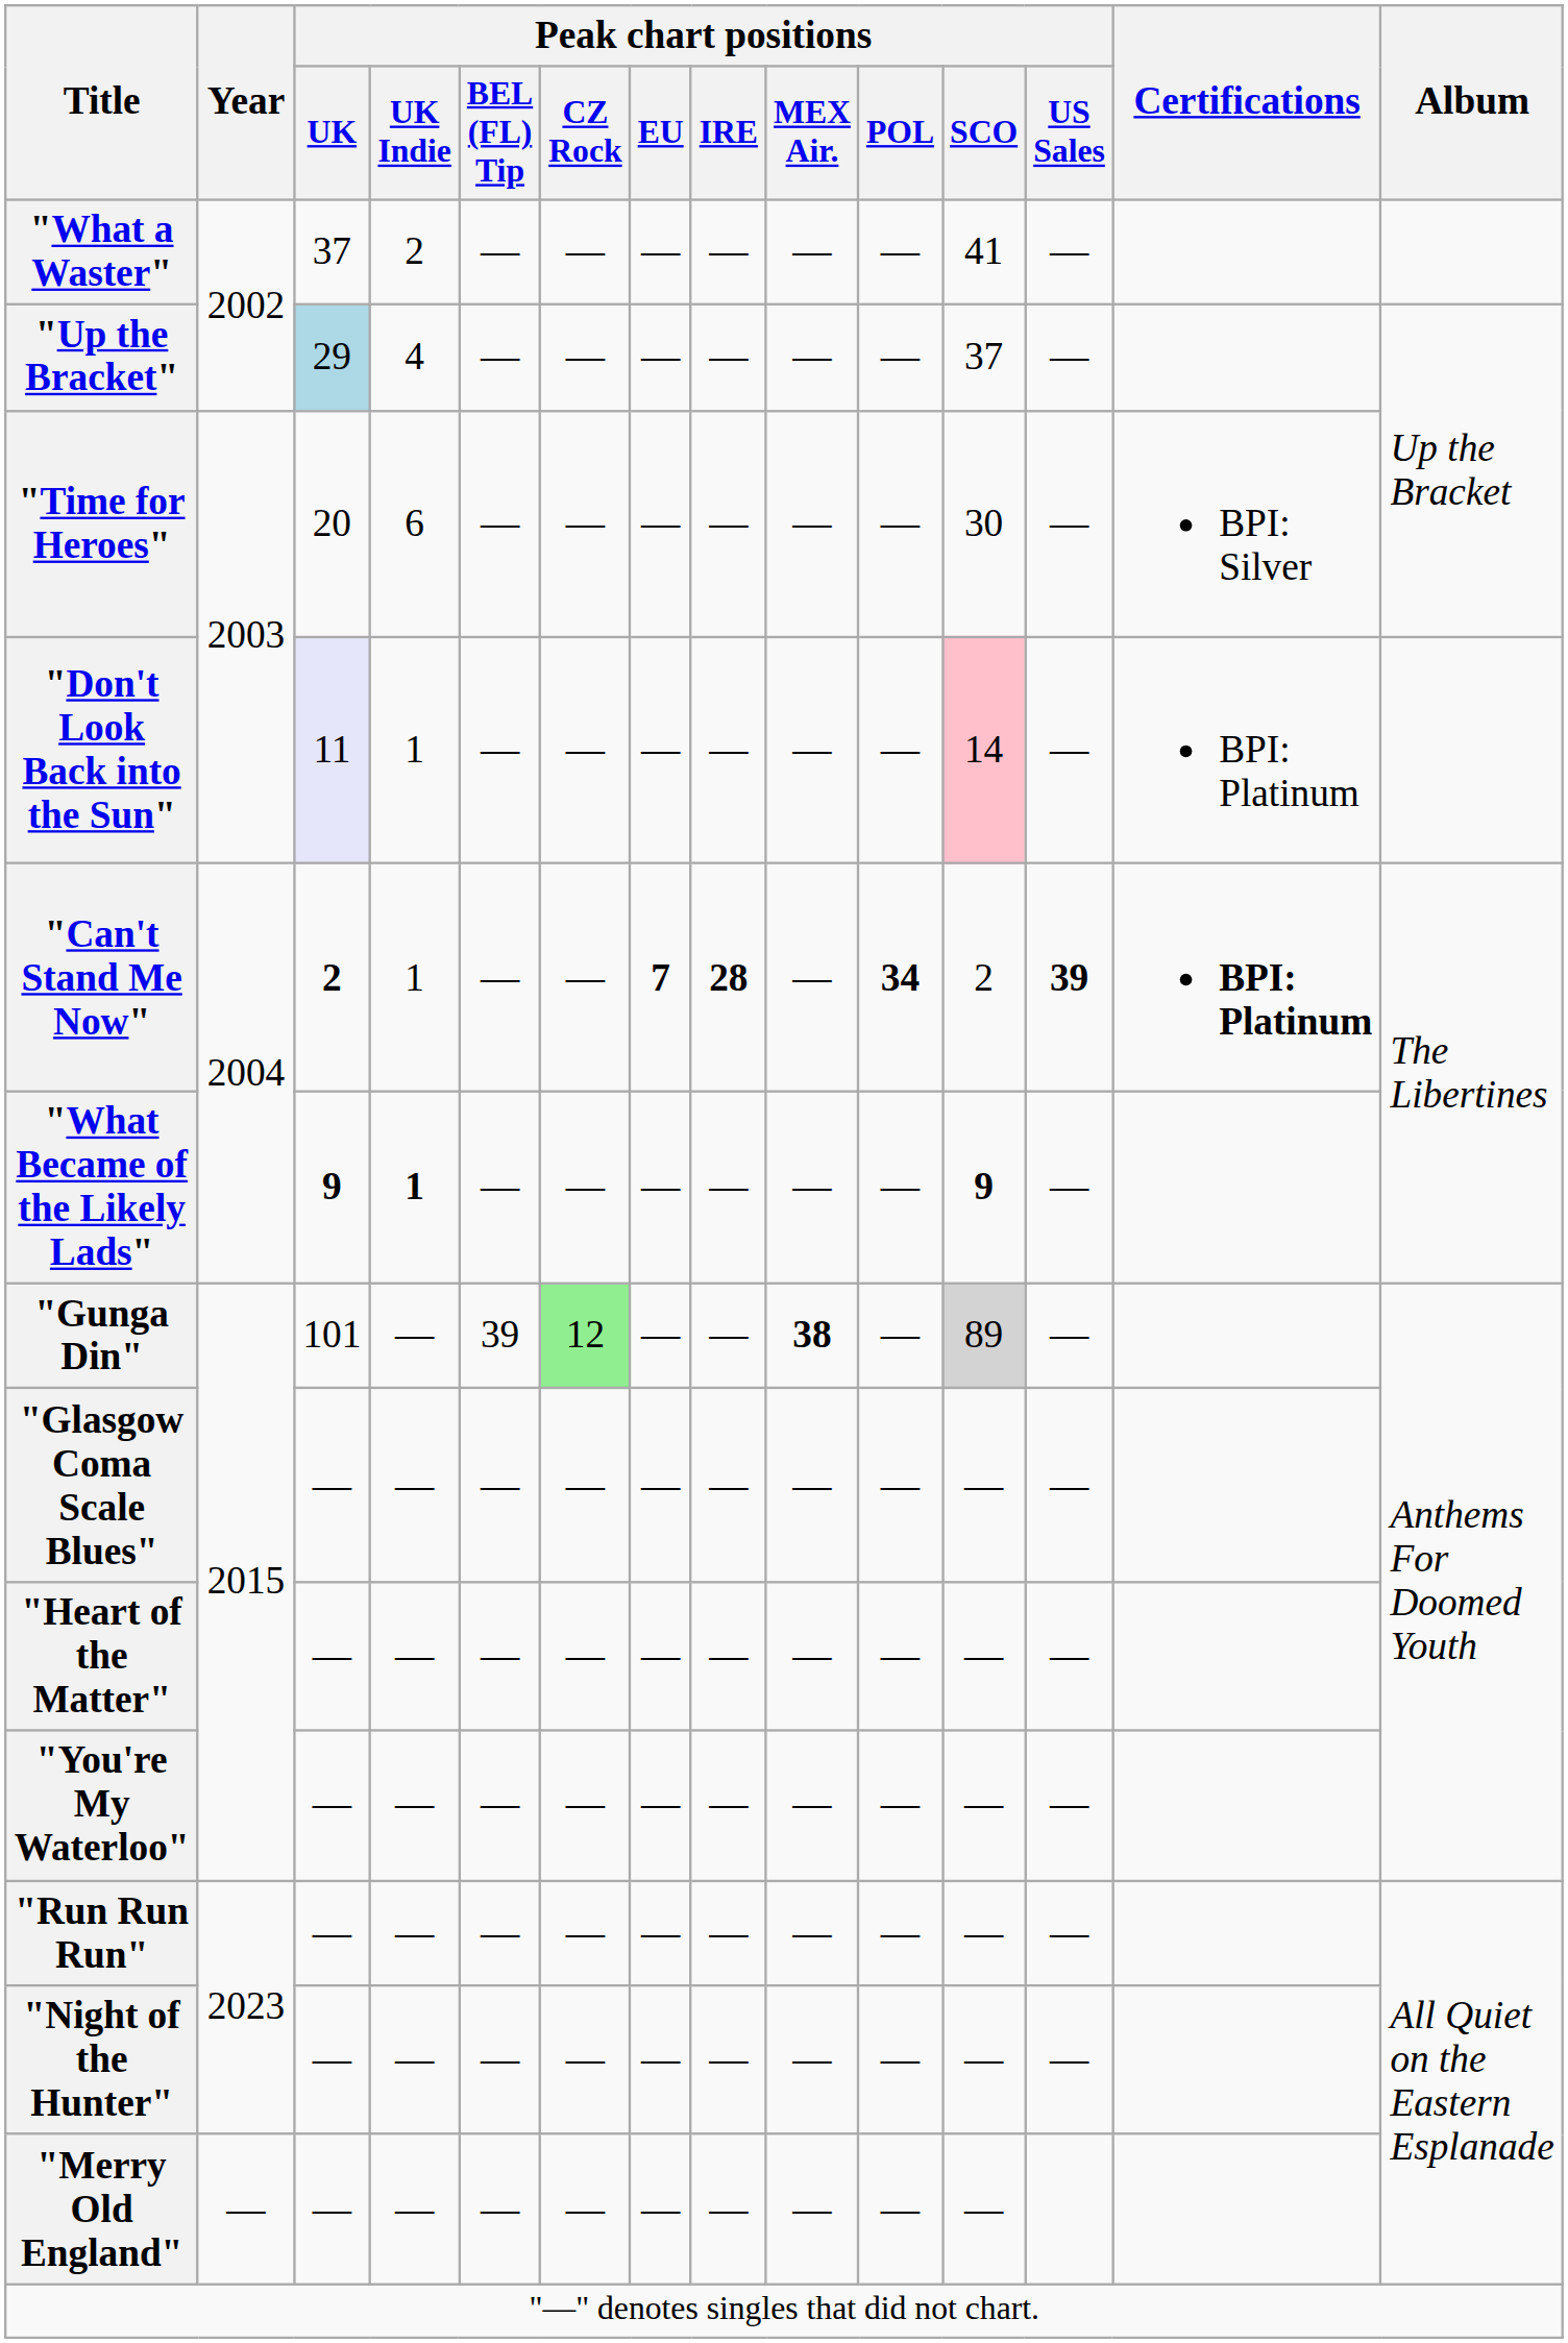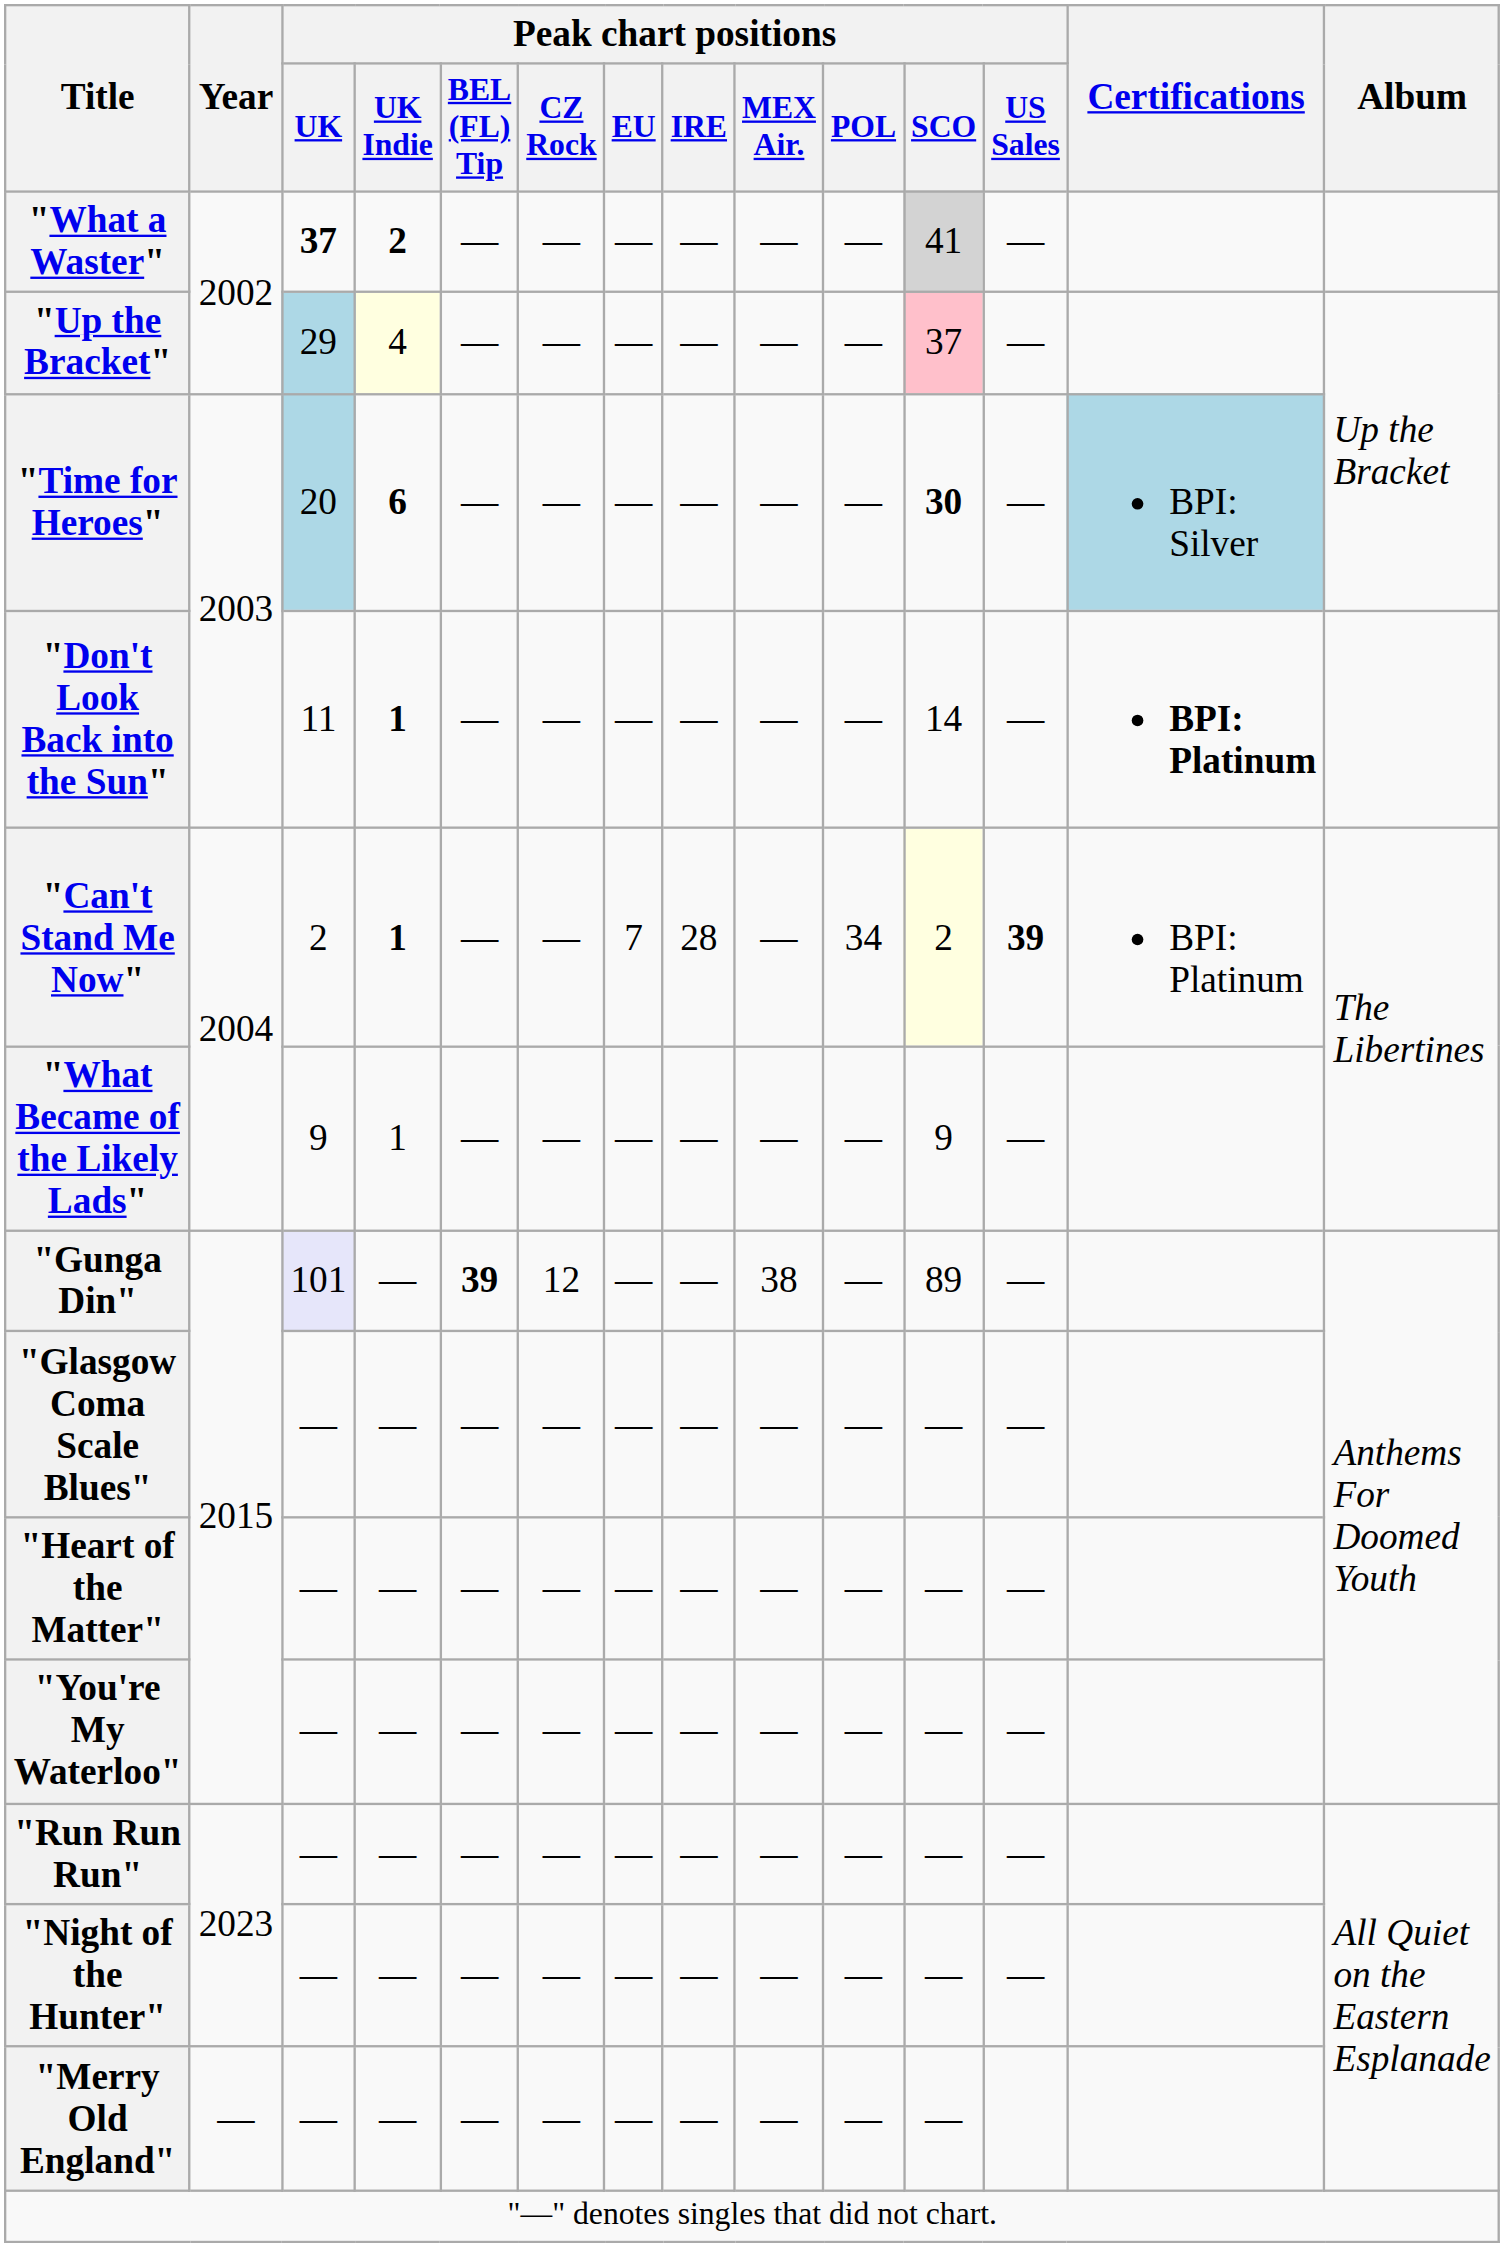"What a Waster" | Peak chart positions / UK: normal -> bold
"What a Waster" | Peak chart positions / UK Indie: normal -> bold
"What a Waster" | Peak chart positions / SCO: no background -> lightgrey background
"Up the Bracket" | Peak chart positions / UK Indie: no background -> lightyellow background
"Up the Bracket" | Peak chart positions / SCO: no background -> pink background
"Time for Heroes" | Peak chart positions / UK: no background -> lightblue background
"Time for Heroes" | Peak chart positions / UK Indie: normal -> bold
"Time for Heroes" | Peak chart positions / SCO: normal -> bold
"Time for Heroes" | Certifications: no background -> lightblue background
"Don't Look Back into the Sun" | Peak chart positions / UK: lavender background -> no background
"Don't Look Back into the Sun" | Peak chart positions / UK Indie: normal -> bold
"Don't Look Back into the Sun" | Peak chart positions / SCO: pink background -> no background
"Don't Look Back into the Sun" | Certifications: normal -> bold
"Can't Stand Me Now" | Peak chart positions / UK: bold -> normal
"Can't Stand Me Now" | Peak chart positions / UK Indie: normal -> bold
"Can't Stand Me Now" | Peak chart positions / EU: bold -> normal
"Can't Stand Me Now" | Peak chart positions / IRE: bold -> normal
"Can't Stand Me Now" | Peak chart positions / POL: bold -> normal
"Can't Stand Me Now" | Peak chart positions / SCO: no background -> lightyellow background
"Can't Stand Me Now" | Certifications: bold -> normal
"What Became of the Likely Lads" | Peak chart positions / UK: bold -> normal
"What Became of the Likely Lads" | Peak chart positions / UK Indie: bold -> normal
"What Became of the Likely Lads" | Peak chart positions / SCO: bold -> normal
"Gunga Din" | Peak chart positions / UK: no background -> lavender background
"Gunga Din" | Peak chart positions / BEL (FL) Tip: normal -> bold
"Gunga Din" | Peak chart positions / CZ Rock: lightgreen background -> no background
"Gunga Din" | Peak chart positions / MEX Air.: bold -> normal
"Gunga Din" | Peak chart positions / SCO: lightgrey background -> no background
